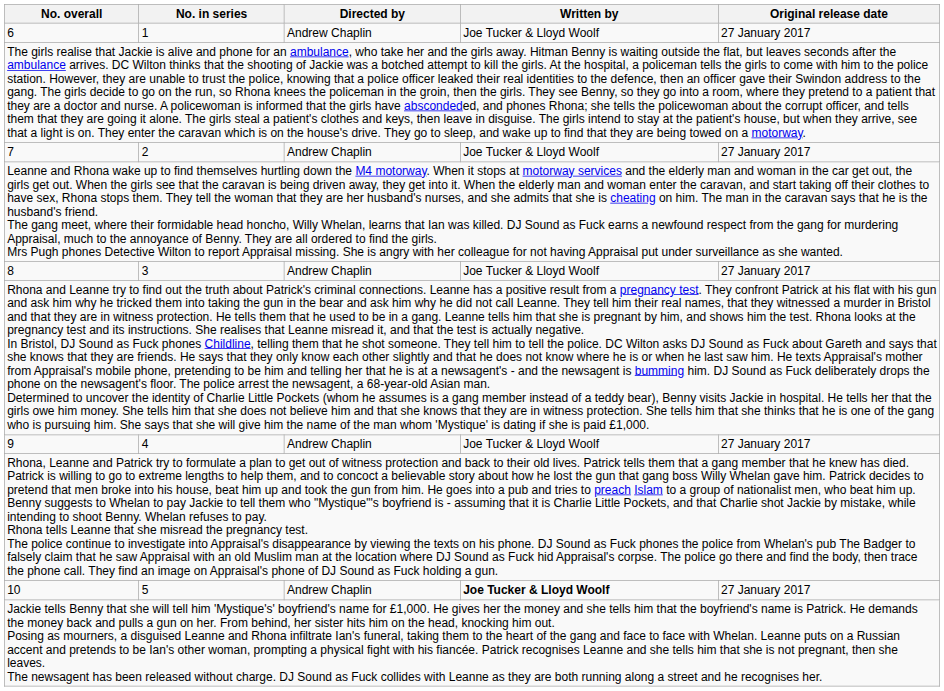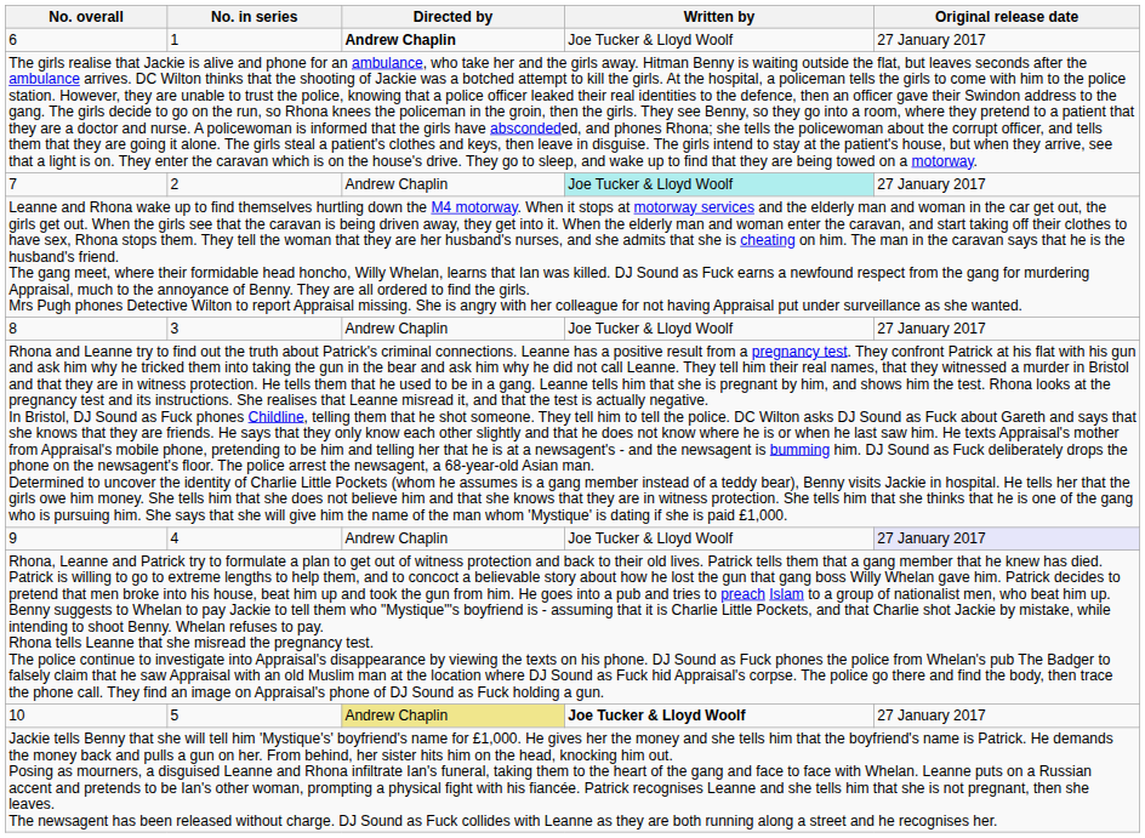6 | Directed by: normal -> bold
7 | Written by: no background -> paleturquoise background
9 | Original release date: no background -> lavender background
10 | Directed by: no background -> khaki background
